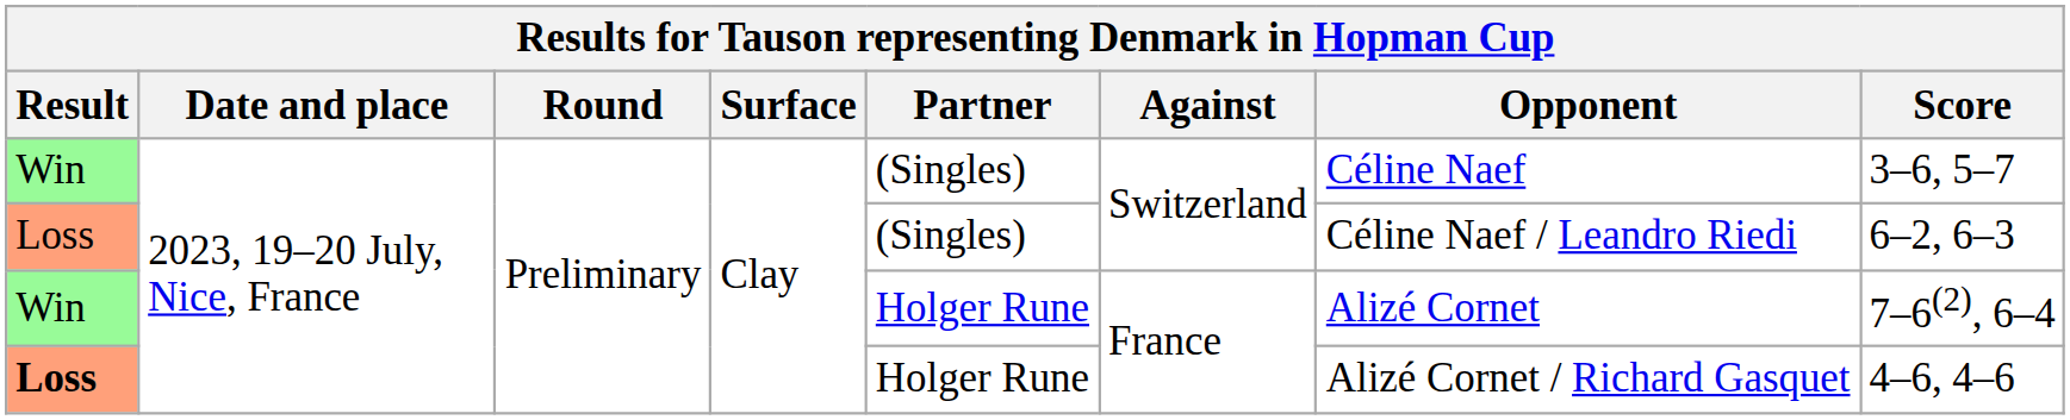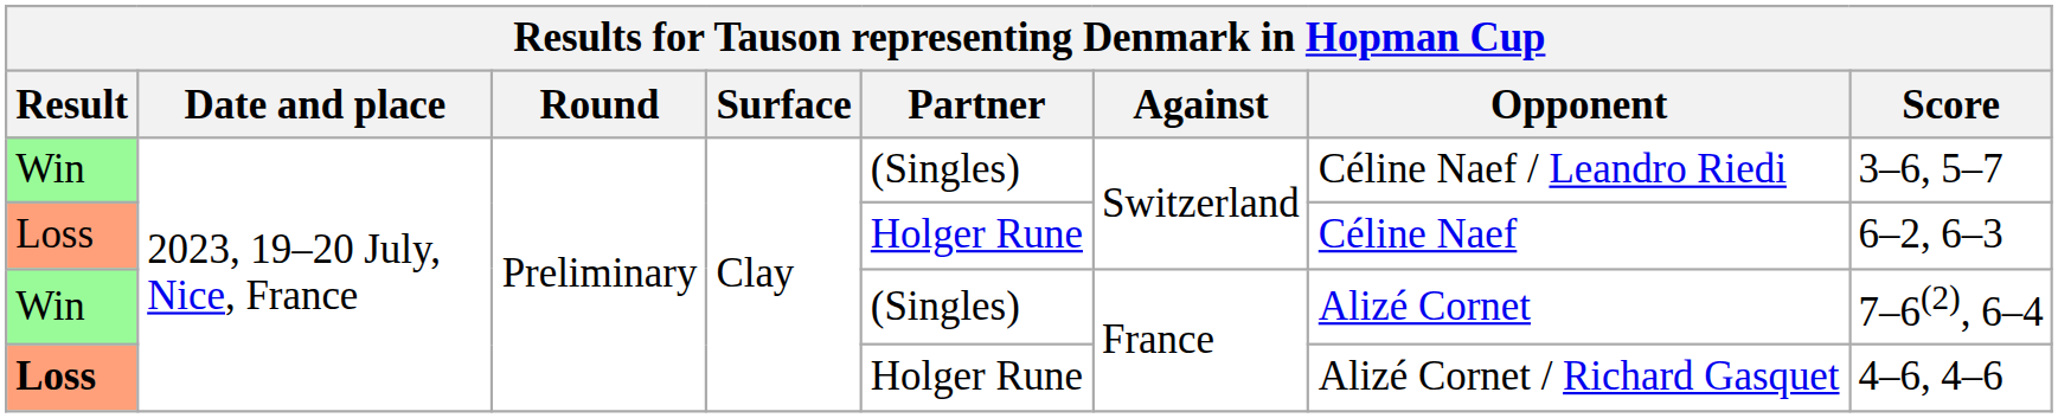row 3 | Opponent: Céline Naef -> Céline Naef / Leandro Riedi
row 4 | Partner: (Singles) -> Holger Rune
row 4 | Opponent: Céline Naef / Leandro Riedi -> Céline Naef
row 5 | Partner: Holger Rune -> (Singles)
